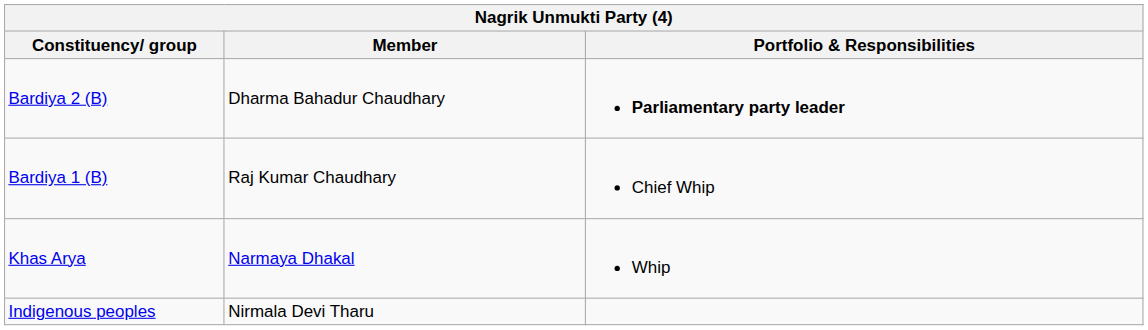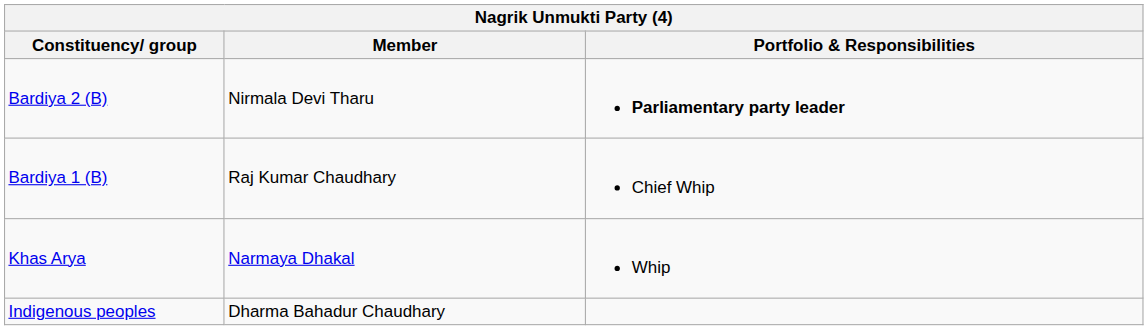Bardiya 2 (B) | Member: Dharma Bahadur Chaudhary -> Nirmala Devi Tharu
Indigenous peoples | Member: Nirmala Devi Tharu -> Dharma Bahadur Chaudhary
